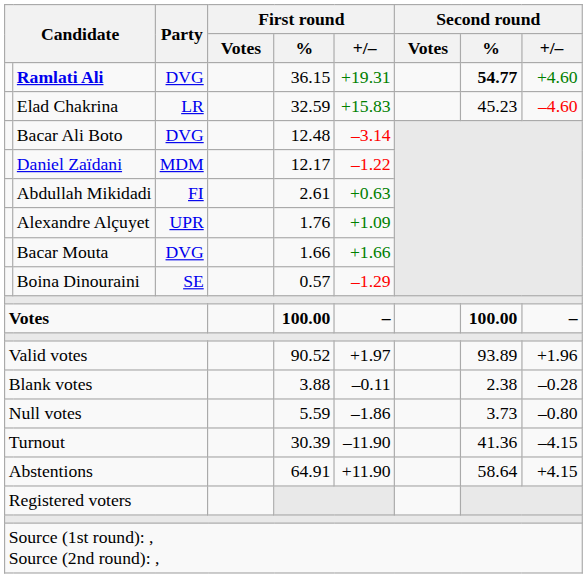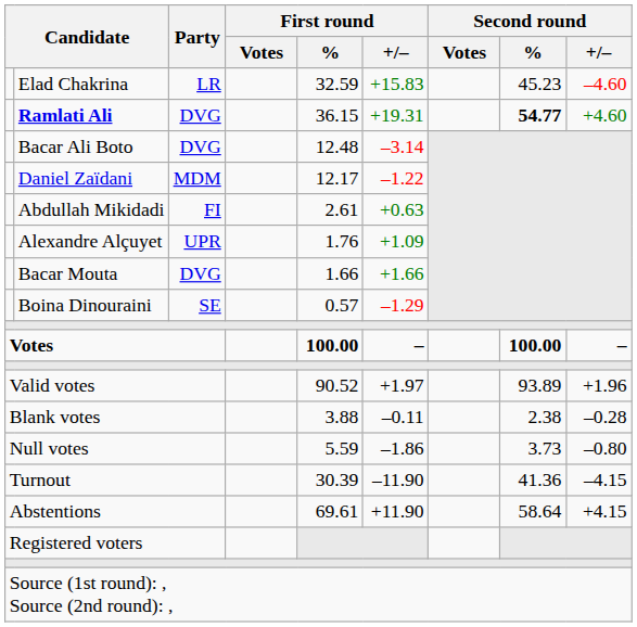rows swapped: Ramlati Ali <-> Elad Chakrina
Abstentions | First round / %: 64.91 -> 69.61
